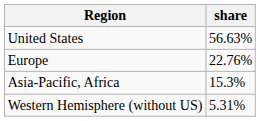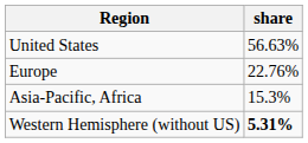Western Hemisphere (without US) | share: normal -> bold
